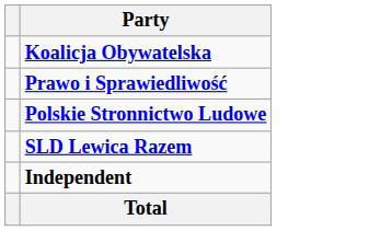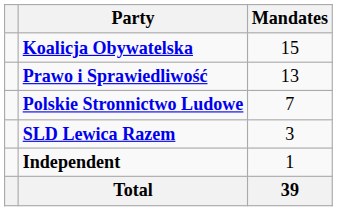+ column: Mandates | 15 | 13 | 7 | 3 | 1 | 39
